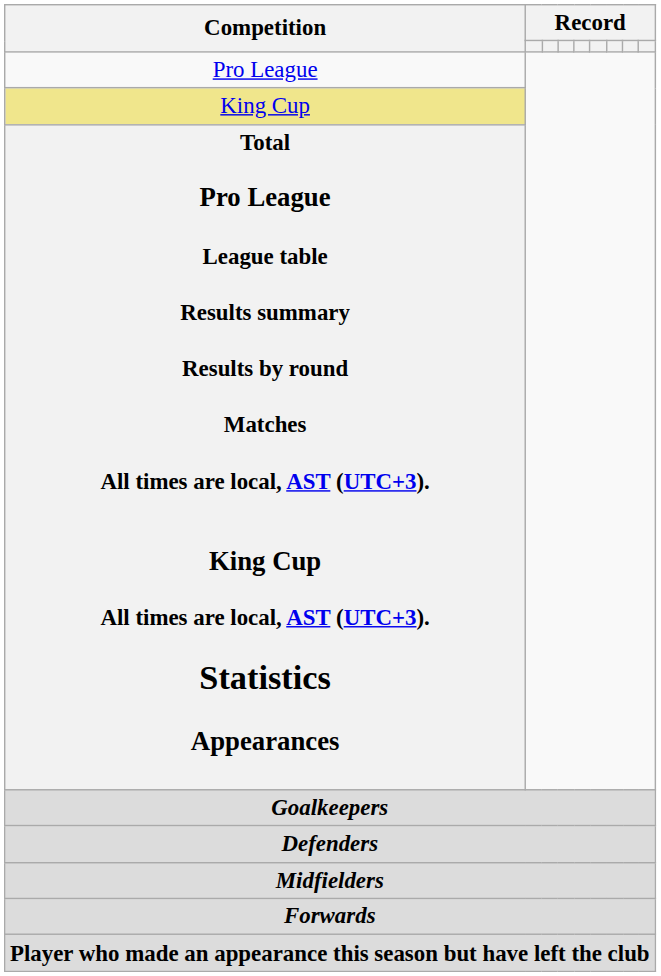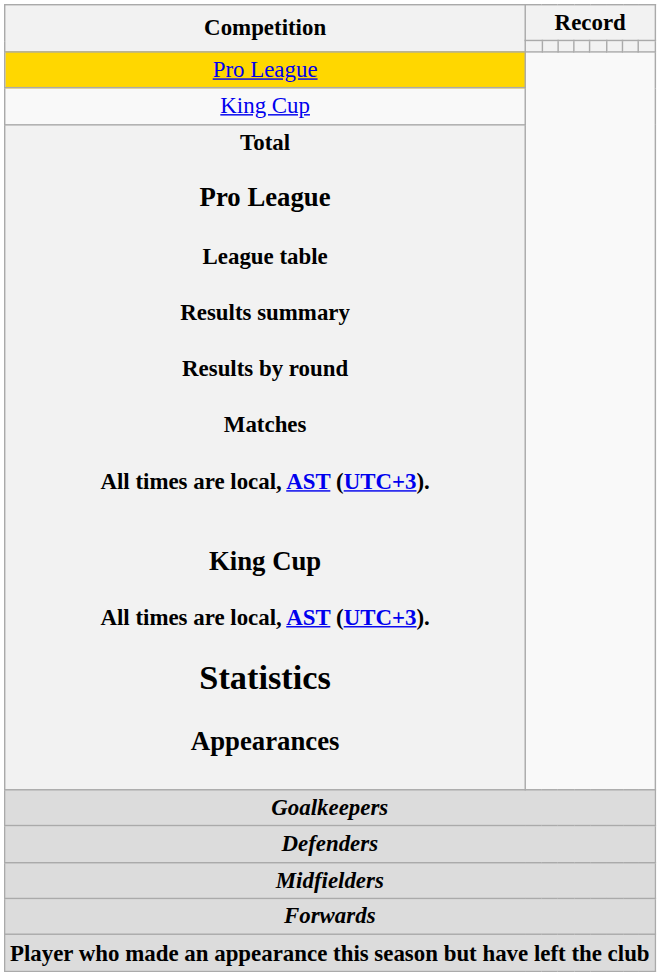Pro League | Competition: no background -> gold background
King Cup | Competition: khaki background -> no background
